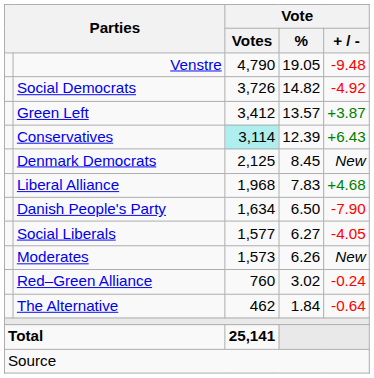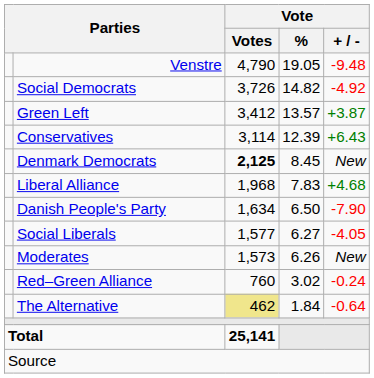Conservatives | Vote / Votes: paleturquoise background -> no background
Denmark Democrats | Vote / Votes: normal -> bold
The Alternative | Vote / Votes: no background -> khaki background
